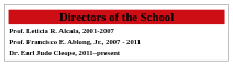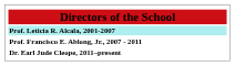row 2 | column 1: no background -> paleturquoise background
